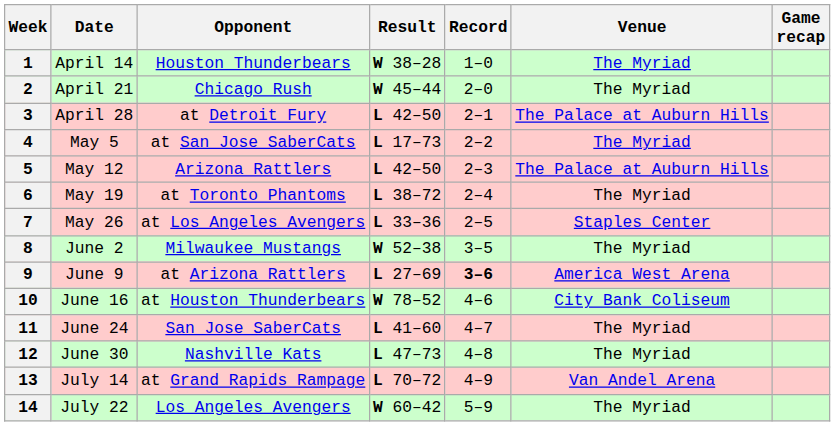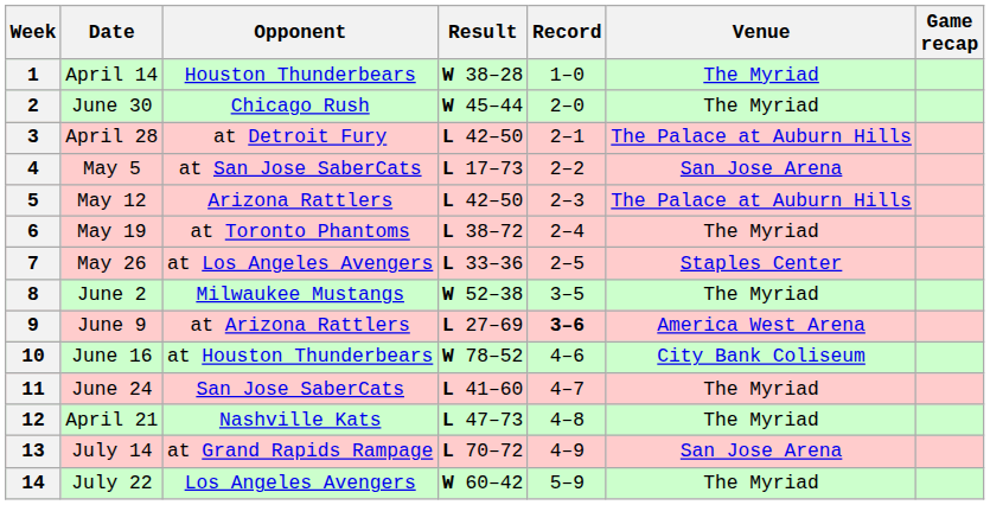2 | Date: April 21 -> June 30
4 | Venue: The Myriad -> San Jose Arena
12 | Date: June 30 -> April 21
13 | Venue: Van Andel Arena -> San Jose Arena
